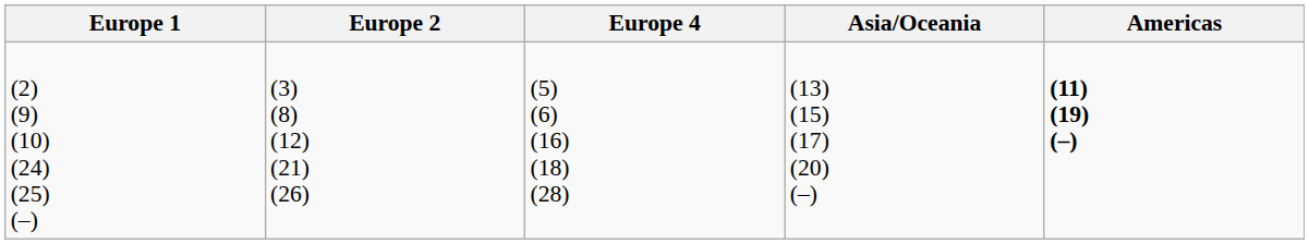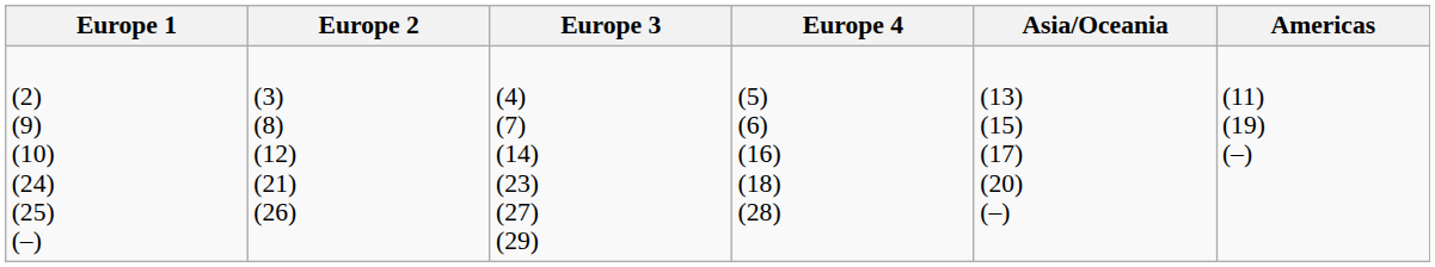+ column: Europe 3 | (4) (7) (14) (23) (27) (29)
(2) (9) (10) (24) (25) (–) | Americas: bold -> normal
